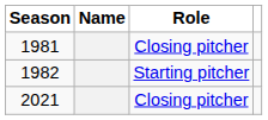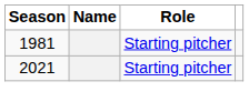1981 | Role: Closing pitcher -> Starting pitcher
- row: 1982 | Starting pitcher
2021 | Role: Closing pitcher -> Starting pitcher
